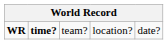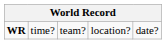WR | column 2: bold -> normal
